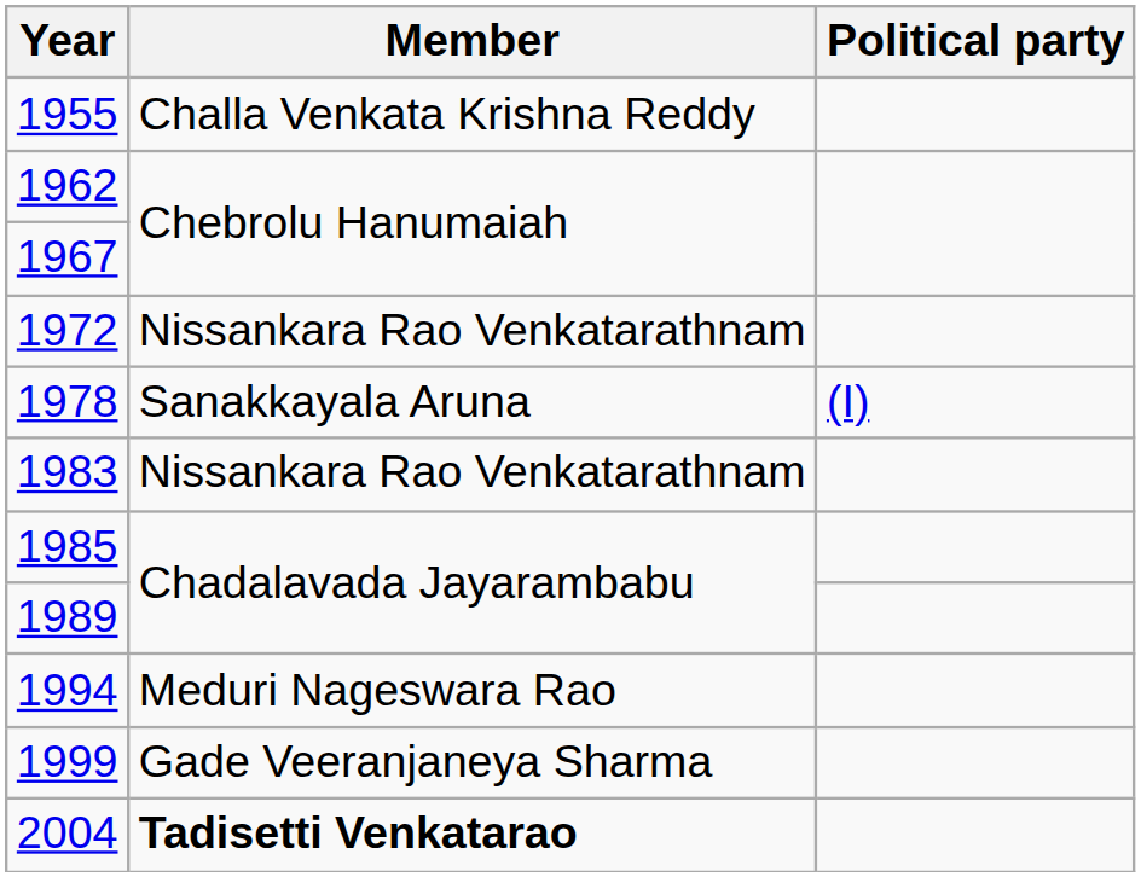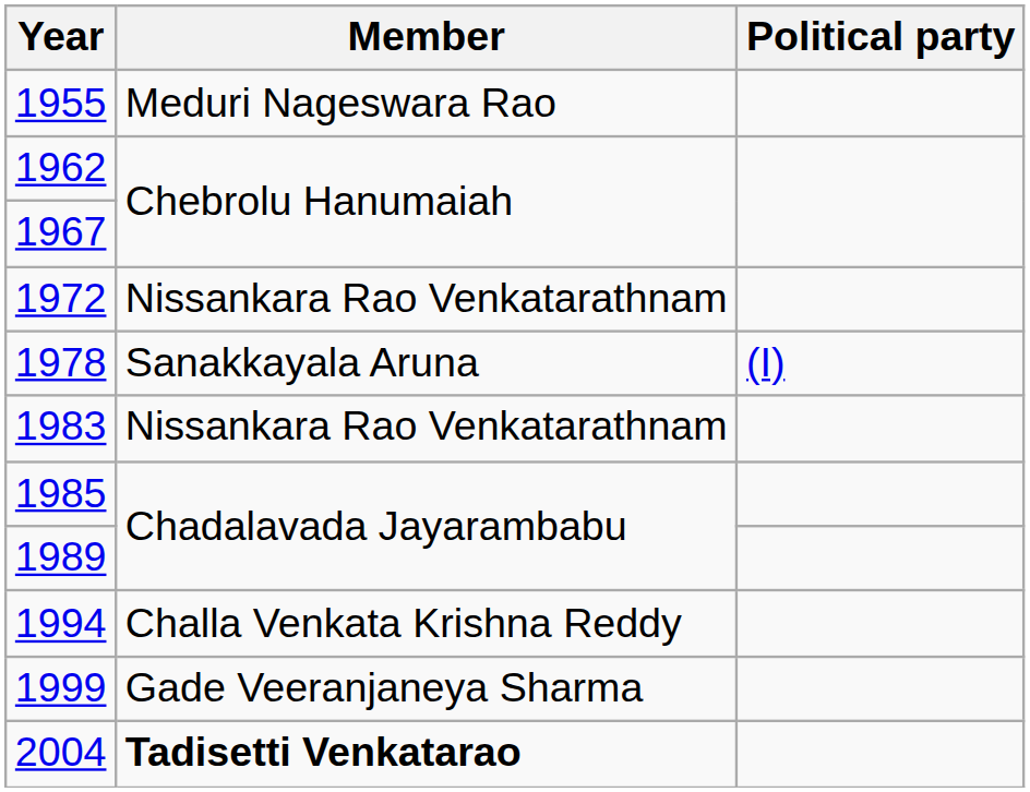1955 | Member: Challa Venkata Krishna Reddy -> Meduri Nageswara Rao
1994 | Member: Meduri Nageswara Rao -> Challa Venkata Krishna Reddy
